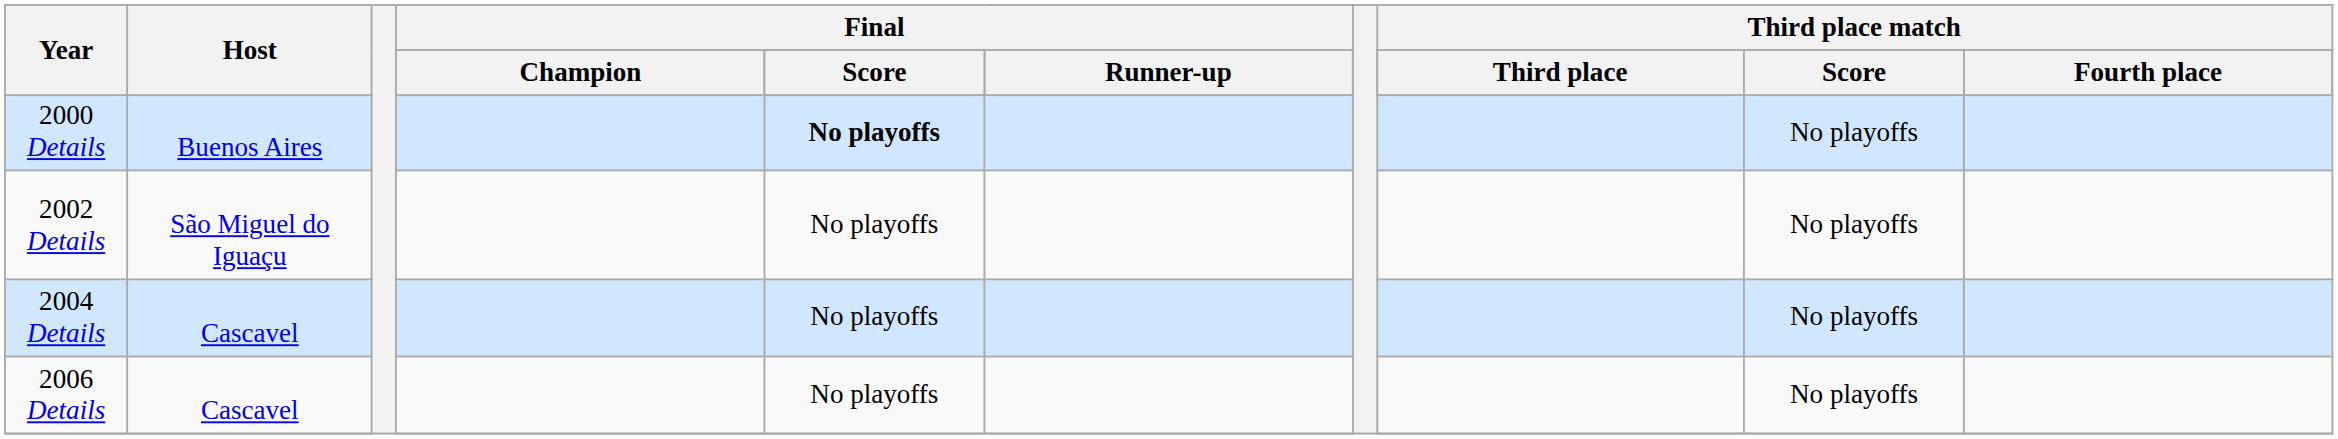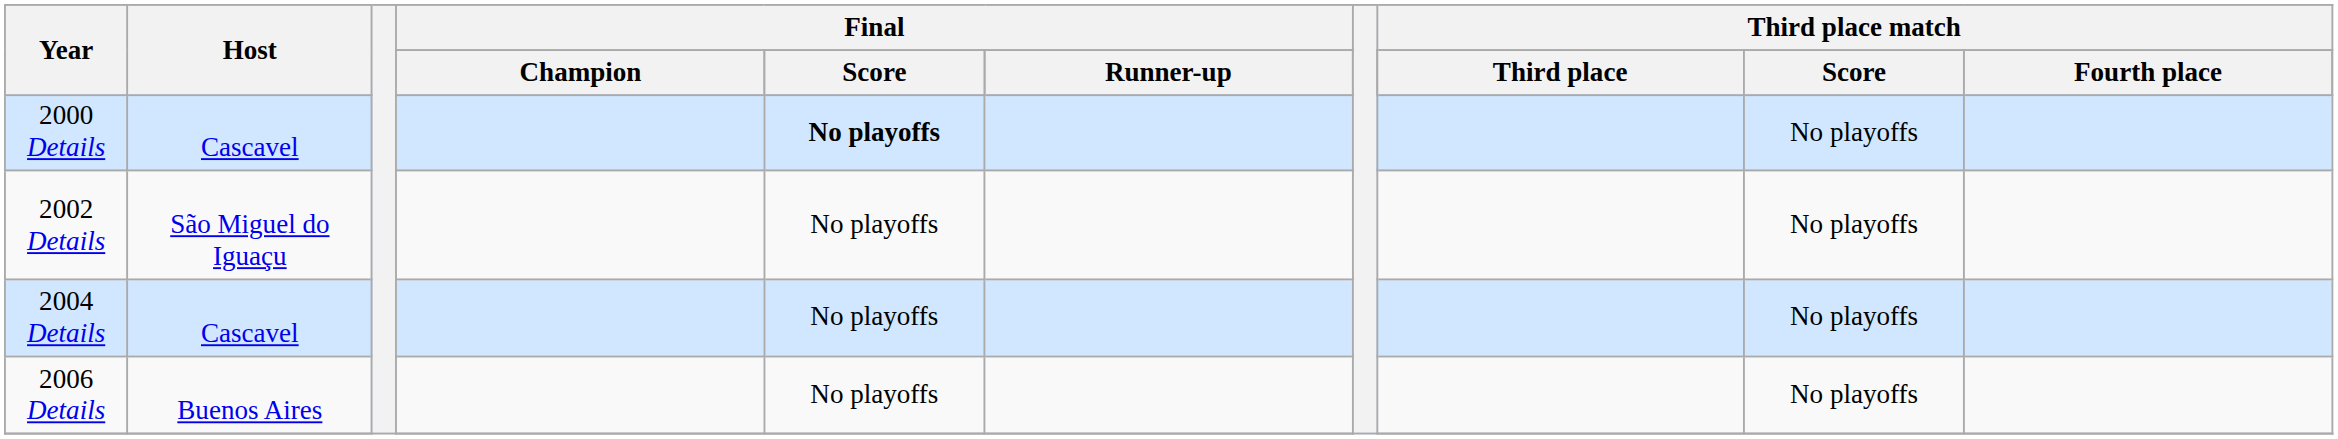2000 Details | Host: Buenos Aires -> Cascavel
2006 Details | Host: Cascavel -> Buenos Aires
